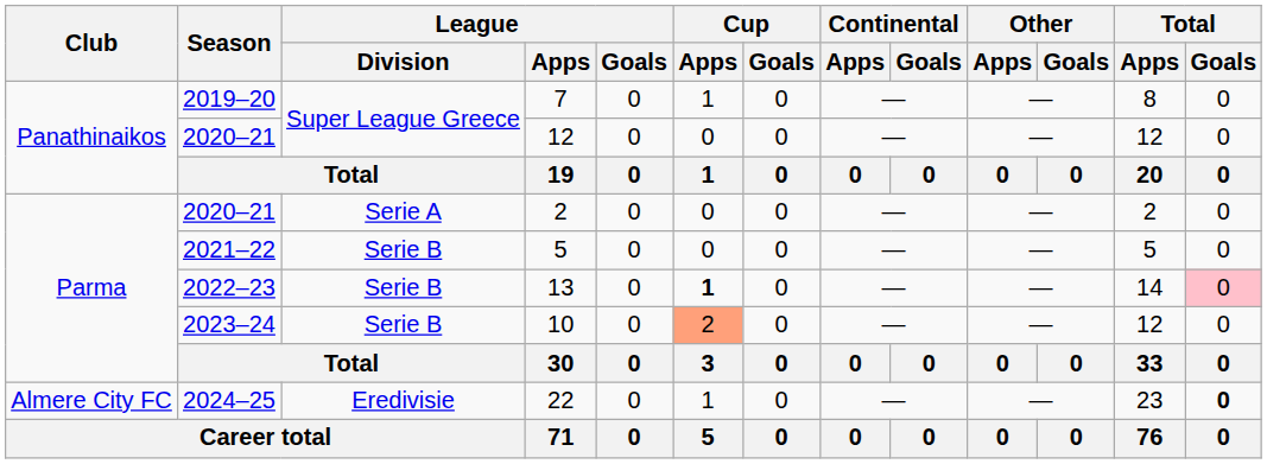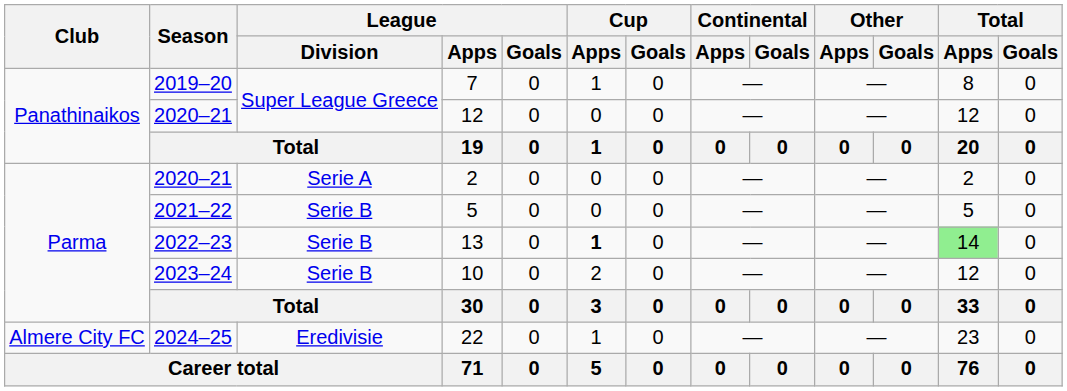13 | Total / Apps: no background -> lightgreen background
13 | Total / Goals: pink background -> no background
10 | Cup / Apps: lightsalmon background -> no background
22 | Total / Goals: bold -> normal
